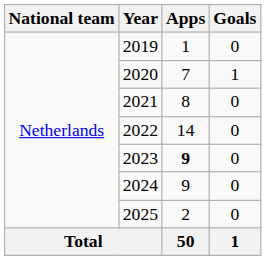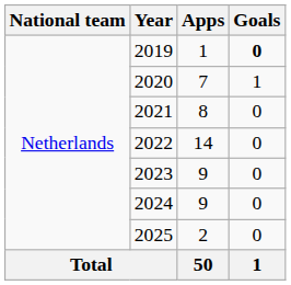2019 | Goals: normal -> bold
2023 | Apps: bold -> normal
